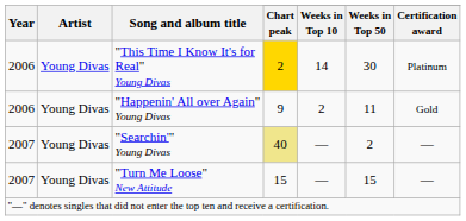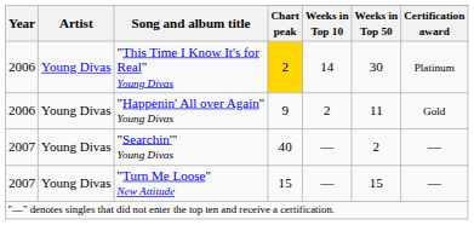"Searchin'" Young Divas | Chart peak: khaki background -> no background
